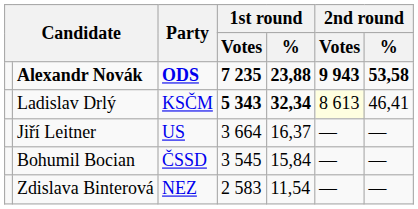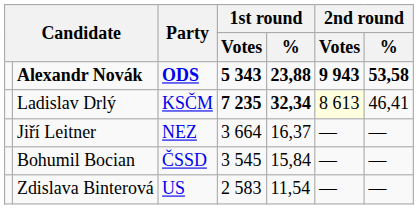Alexandr Novák | 1st round / Votes: 7 235 -> 5 343
Ladislav Drlý | 1st round / Votes: 5 343 -> 7 235
Jiří Leitner | Party: US -> NEZ
Zdislava Binterová | Party: NEZ -> US
